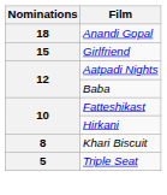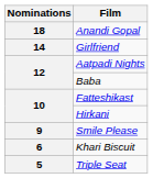Girlfriend | Nominations: 15 -> 14
+ row: 9 | Smile Please
Khari Biscuit | Nominations: 8 -> 6
